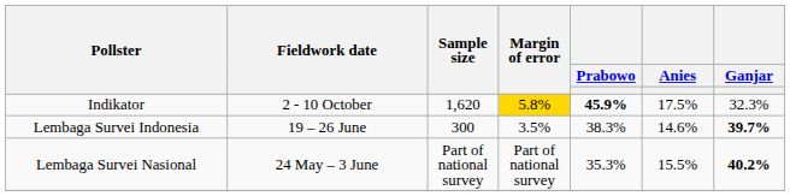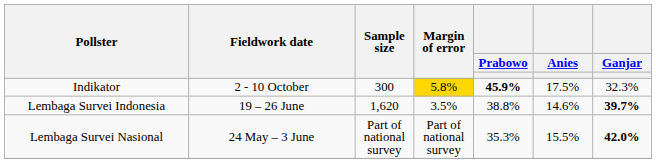Indikator | Sample size: 1,620 -> 300
Lembaga Survei Indonesia | Sample size: 300 -> 1,620
Lembaga Survei Indonesia | Prabowo: 38.3% -> 38.8%
Lembaga Survei Nasional | Ganjar: 40.2% -> 42.0%
